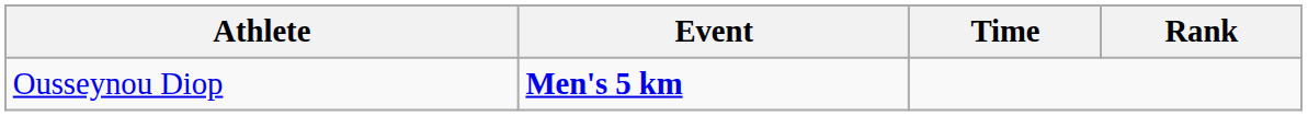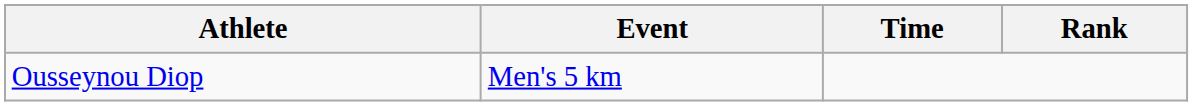Ousseynou Diop | Event: bold -> normal
